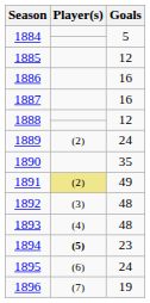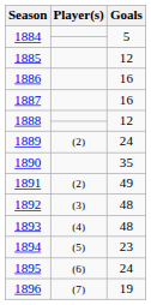1891 | Player(s): khaki background -> no background
1894 | Player(s): bold -> normal
